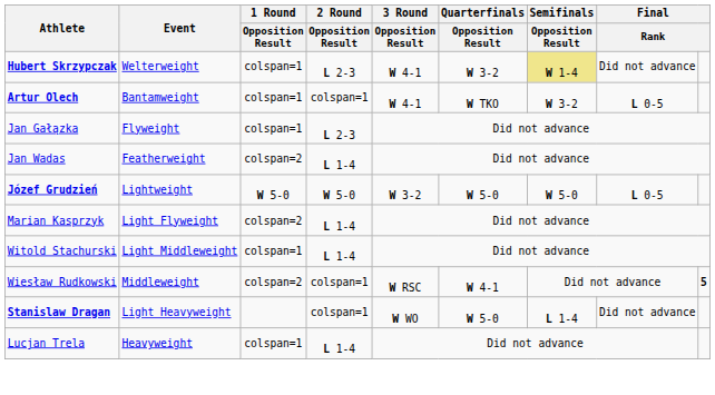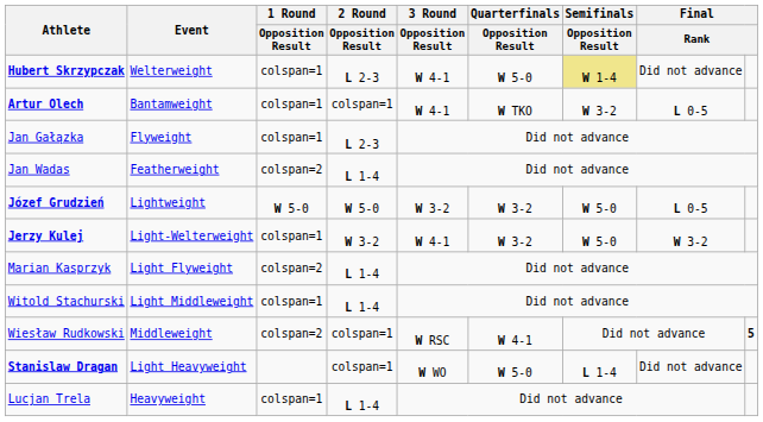Hubert Skrzypczak | Quarterfinals / Opposition Result: W 3-2 -> W 5-0
Józef Grudzień | Quarterfinals / Opposition Result: W 5-0 -> W 3-2
+ row: Jerzy Kulej | Light-Welterweight | colspan=1 | W 3-2 | W 4-1 | W 3-2 | W 5-0 | W 3-2
